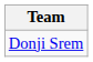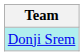row 2 | column 1: no background -> paleturquoise background
